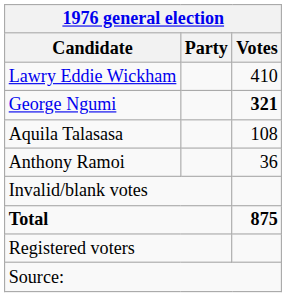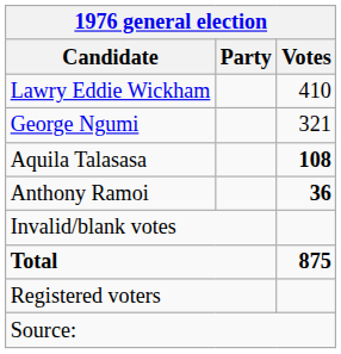George Ngumi | Votes: bold -> normal
Aquila Talasasa | Votes: normal -> bold
Anthony Ramoi | Votes: normal -> bold
